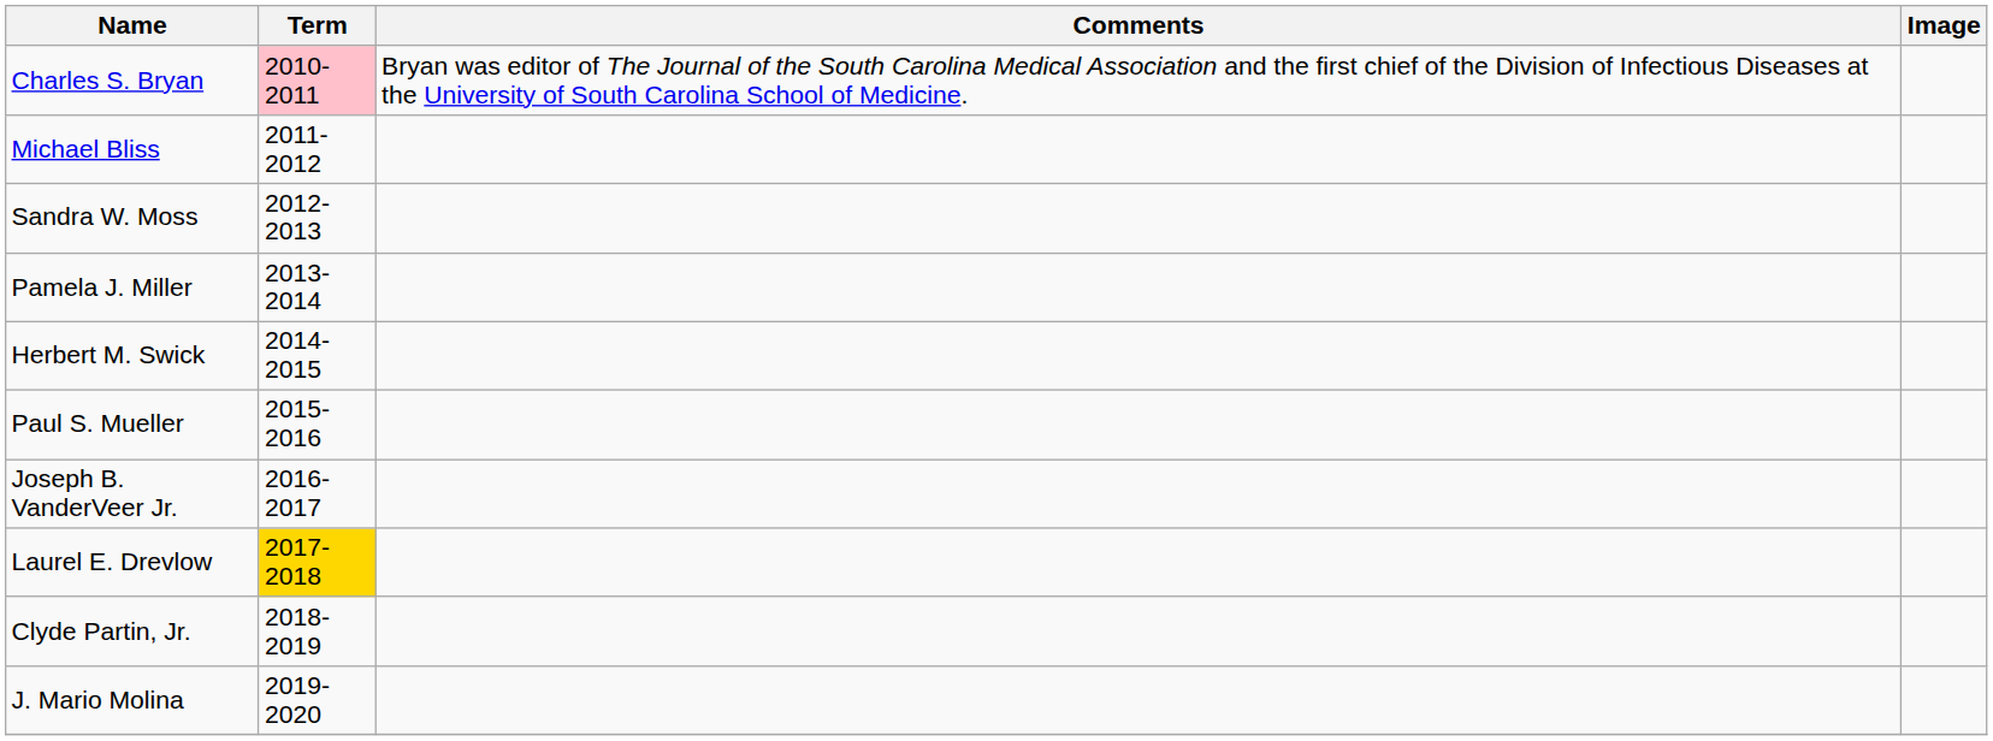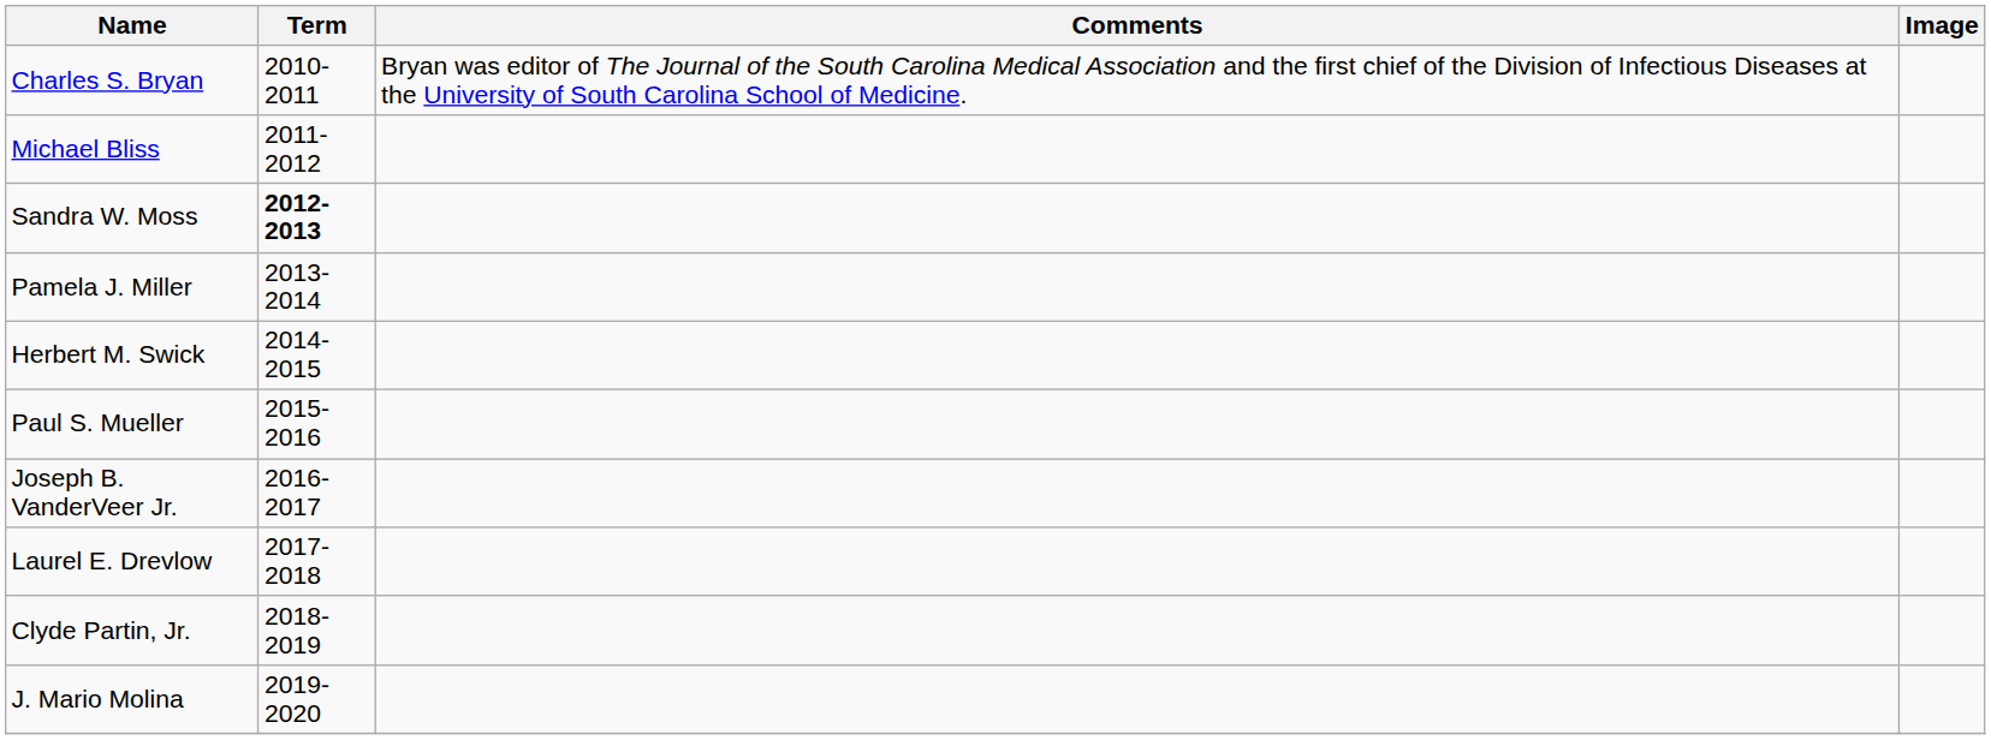Charles S. Bryan | Term: pink background -> no background
Sandra W. Moss | Term: normal -> bold
Laurel E. Drevlow | Term: gold background -> no background
